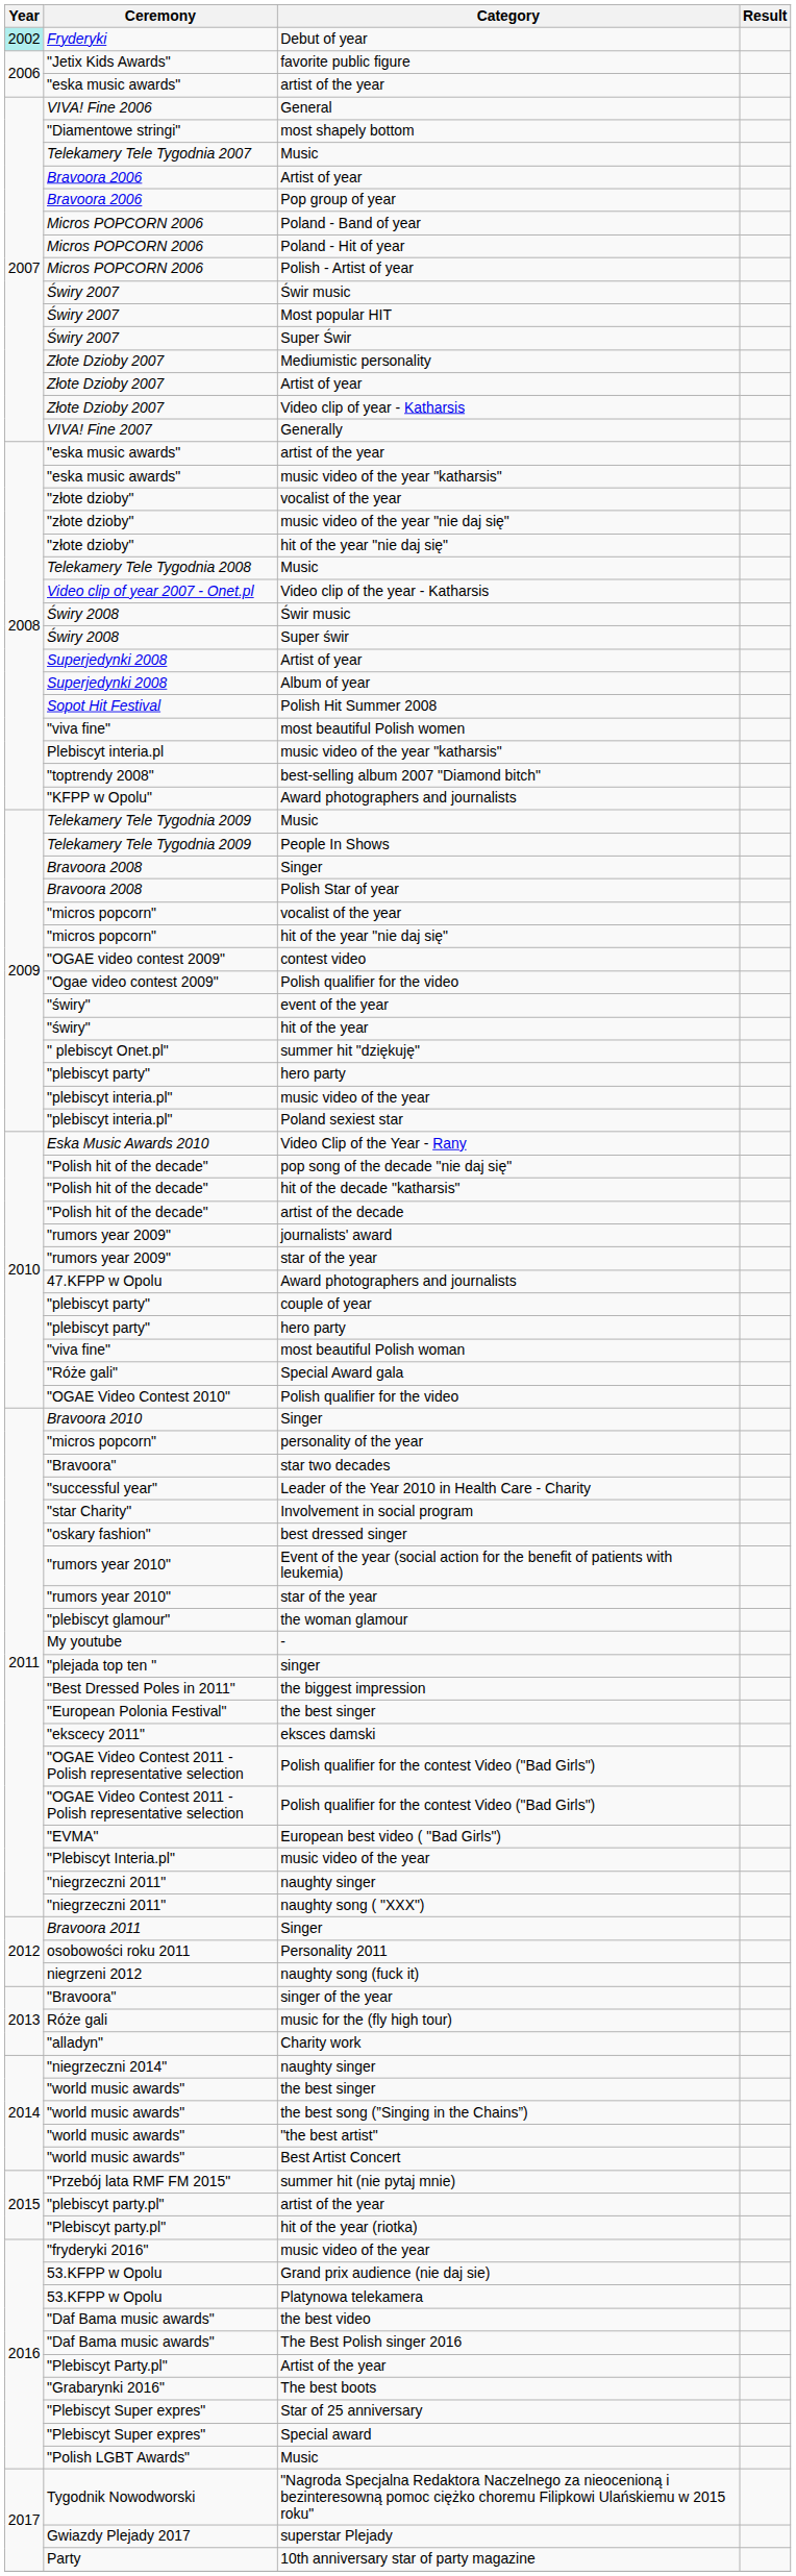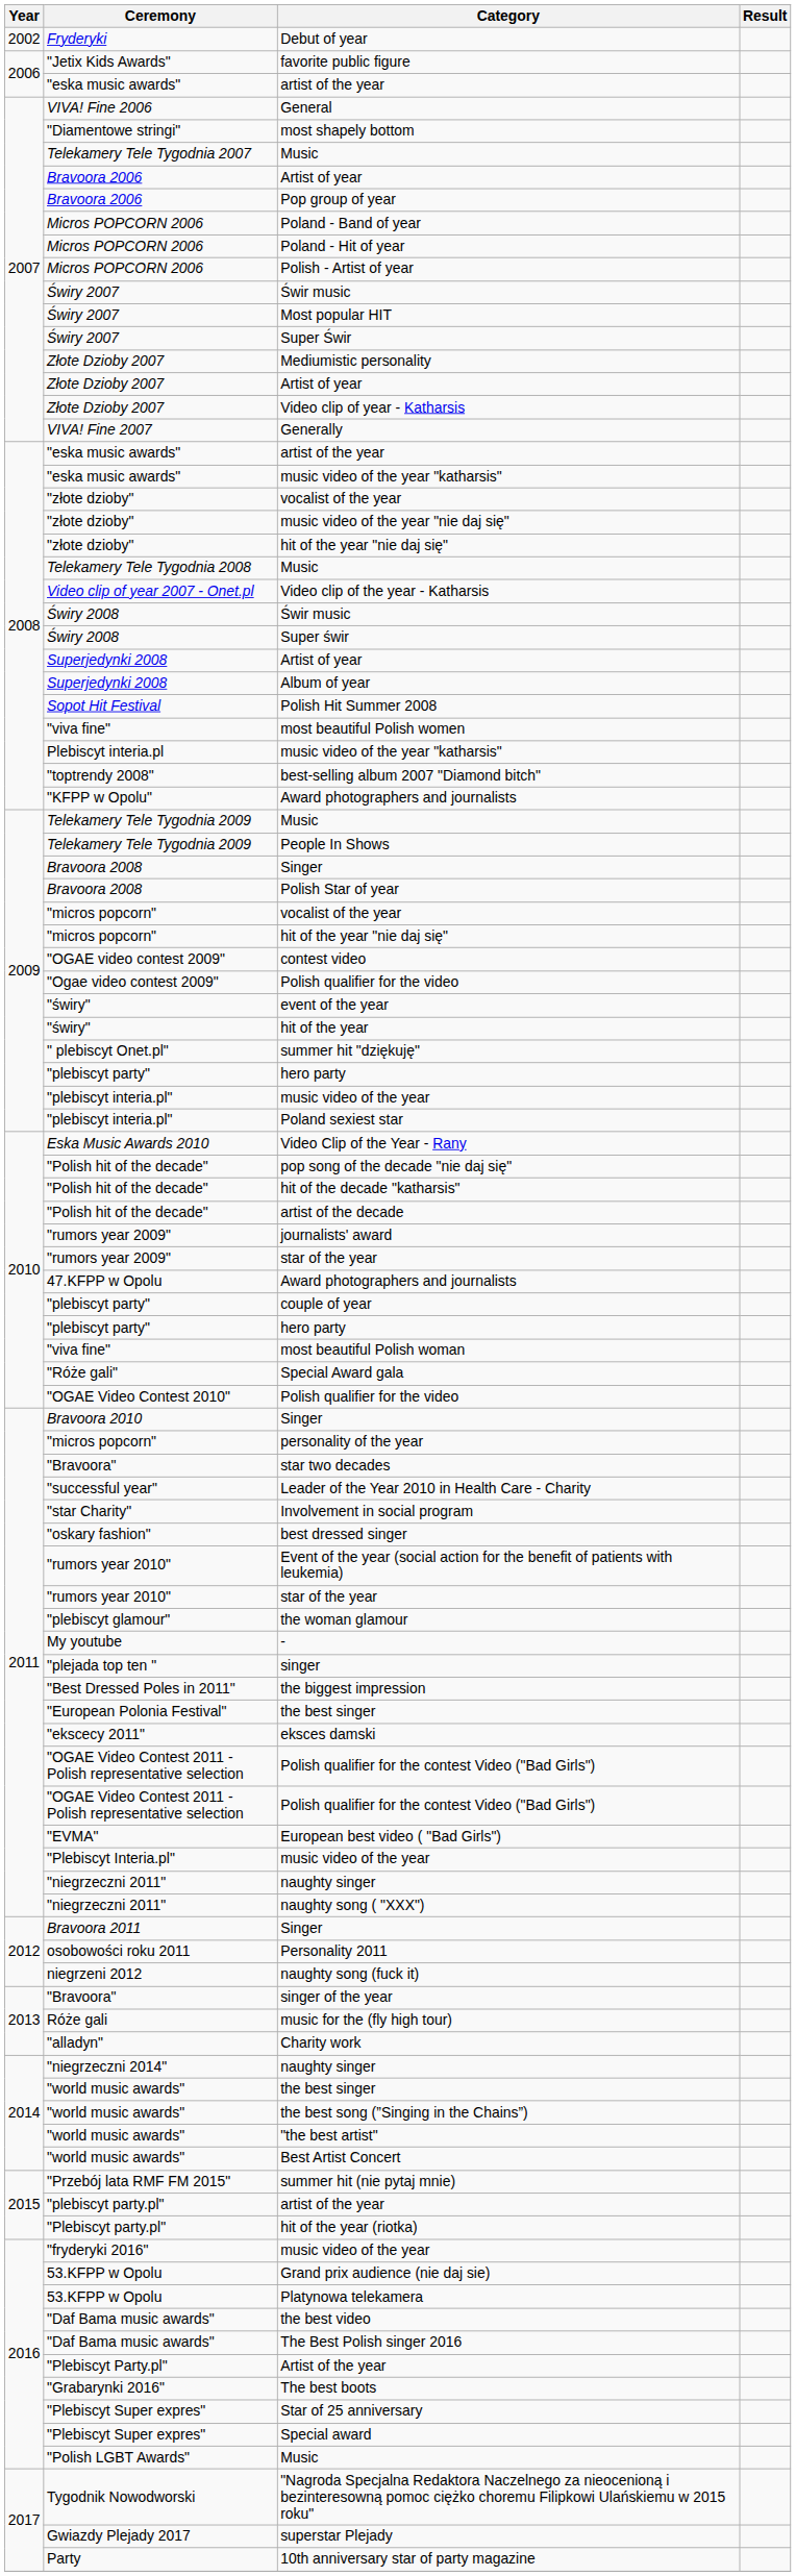Debut of year | Year: paleturquoise background -> no background
